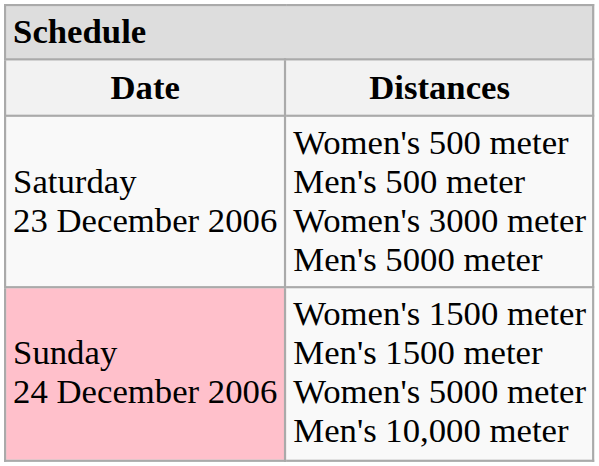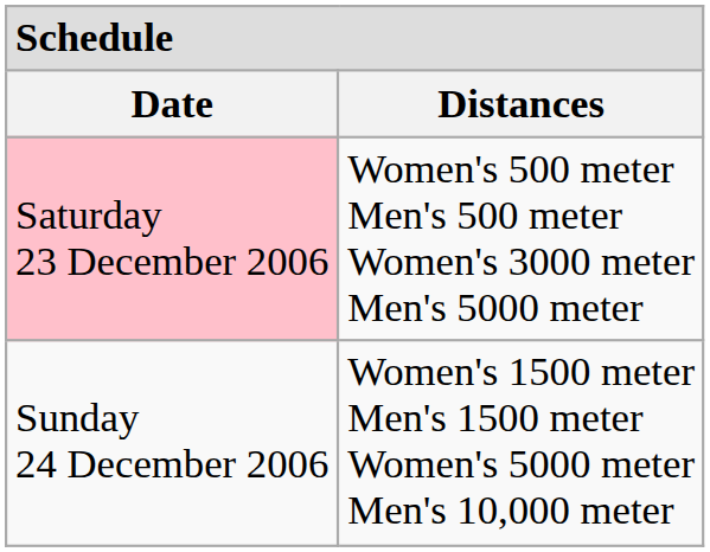Saturday 23 December 2006 | Date: no background -> pink background
Sunday 24 December 2006 | Date: pink background -> no background
